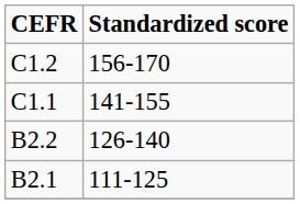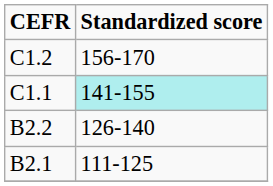C1.1 | Standardized score: no background -> paleturquoise background
